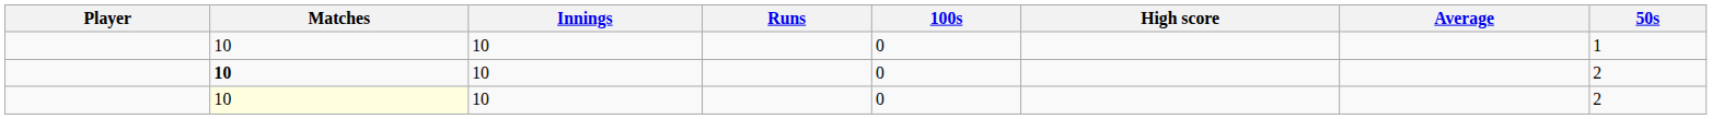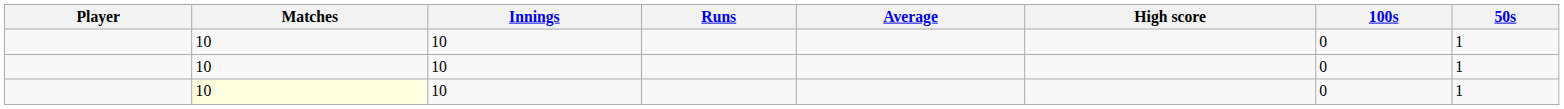columns swapped: Average <-> 100s
row 3 | Matches: bold -> normal
row 3 | 50s: 2 -> 1
row 4 | 50s: 2 -> 1
